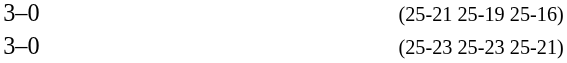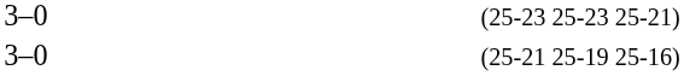rows swapped: (25-21 25-19 25-16) <-> (25-23 25-23 25-21)
